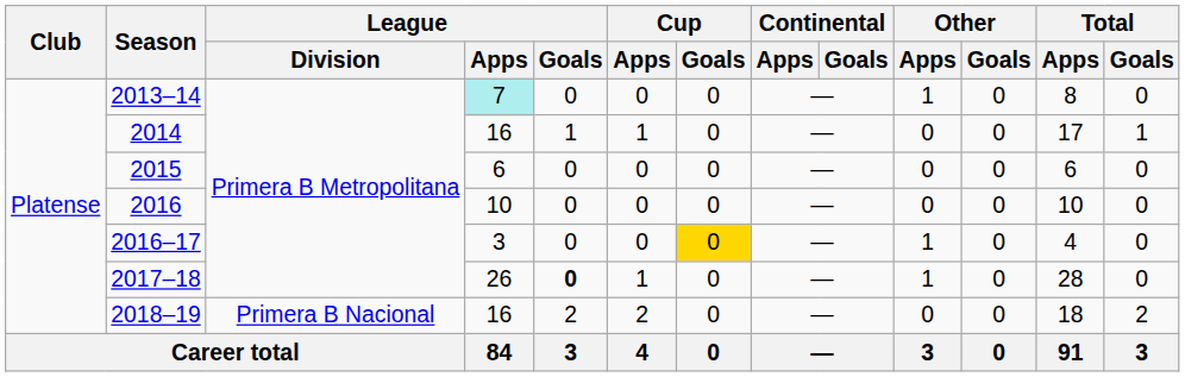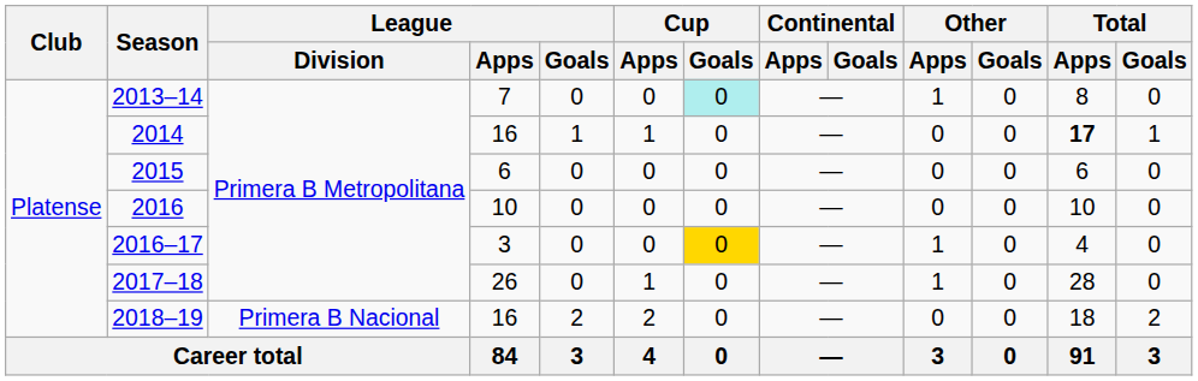2013–14 | League / Apps: paleturquoise background -> no background
2013–14 | Cup / Goals: no background -> paleturquoise background
2014 | Total / Apps: normal -> bold
2017–18 | League / Goals: bold -> normal
